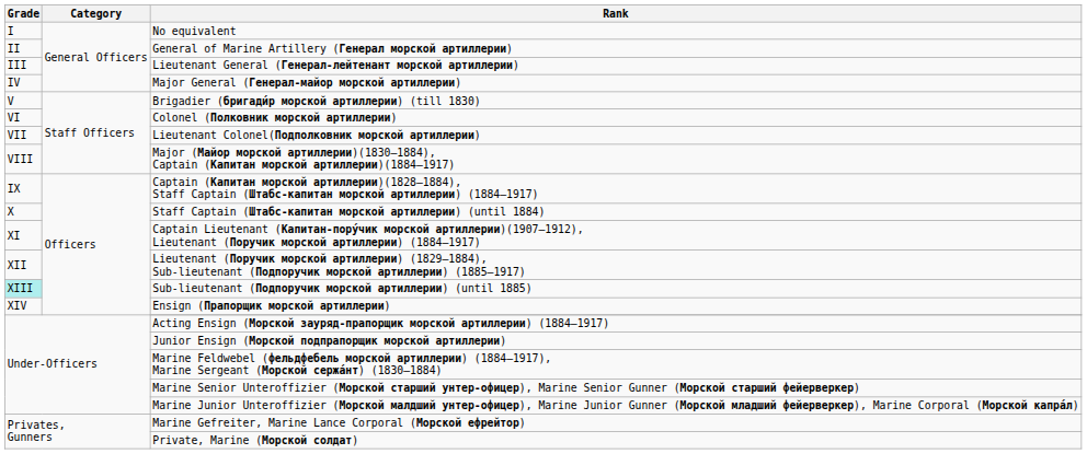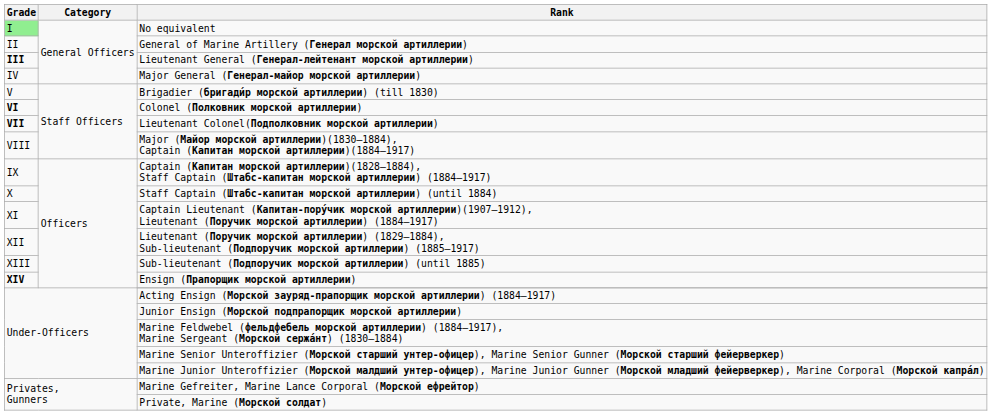No equivalent | Grade: no background -> lightgreen background
Lieutenant General (Генерал-лейтенант морской артиллерии) | Grade: normal -> bold
Colonel (Полковник морской артиллерии) | Grade: normal -> bold
Lieutenant Colonel(Подполковник морской артиллерии) | Grade: normal -> bold
Sub-lieutenant (Подпоручик морской артиллерии) (until 1885) | Grade: paleturquoise background -> no background
Ensign (Прапорщик морской артиллерии) | Grade: normal -> bold
